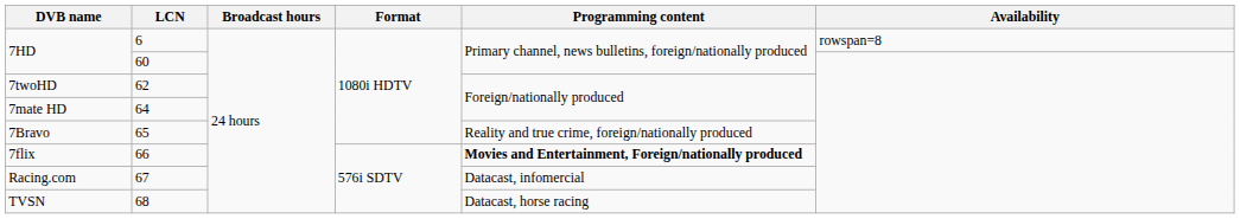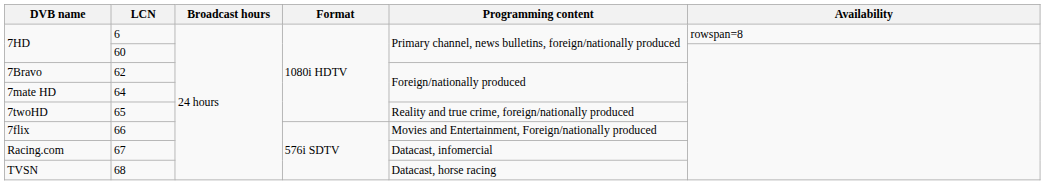62 | DVB name: 7twoHD -> 7Bravo
65 | DVB name: 7Bravo -> 7twoHD
66 | Programming content: bold -> normal
